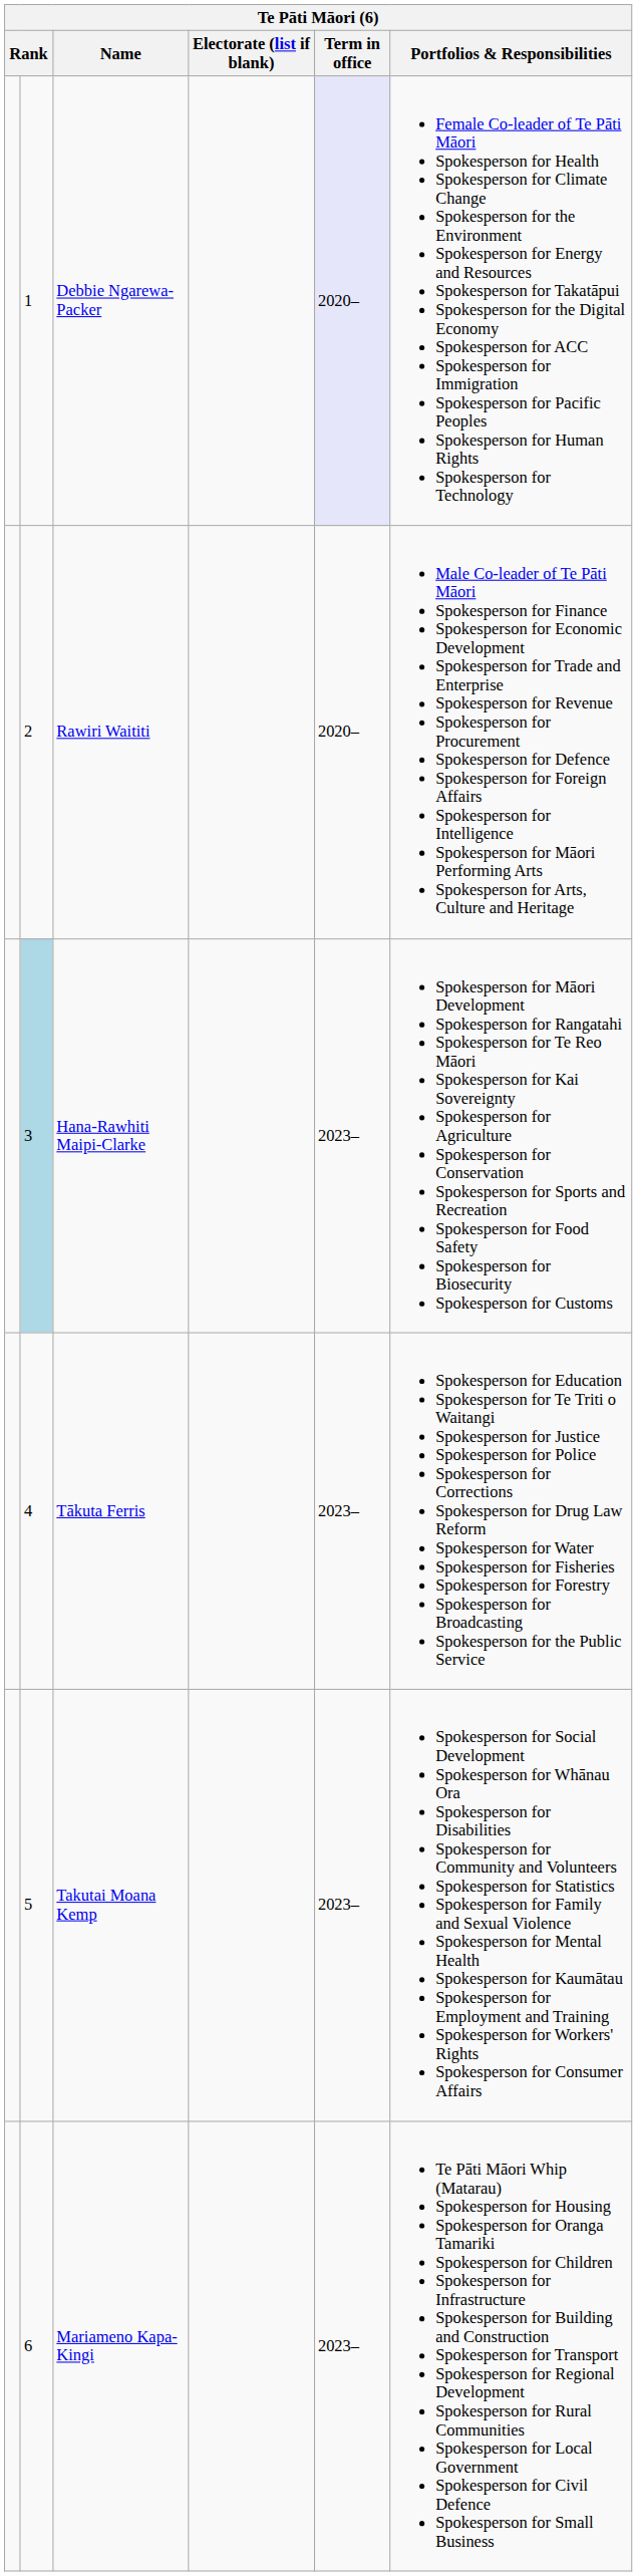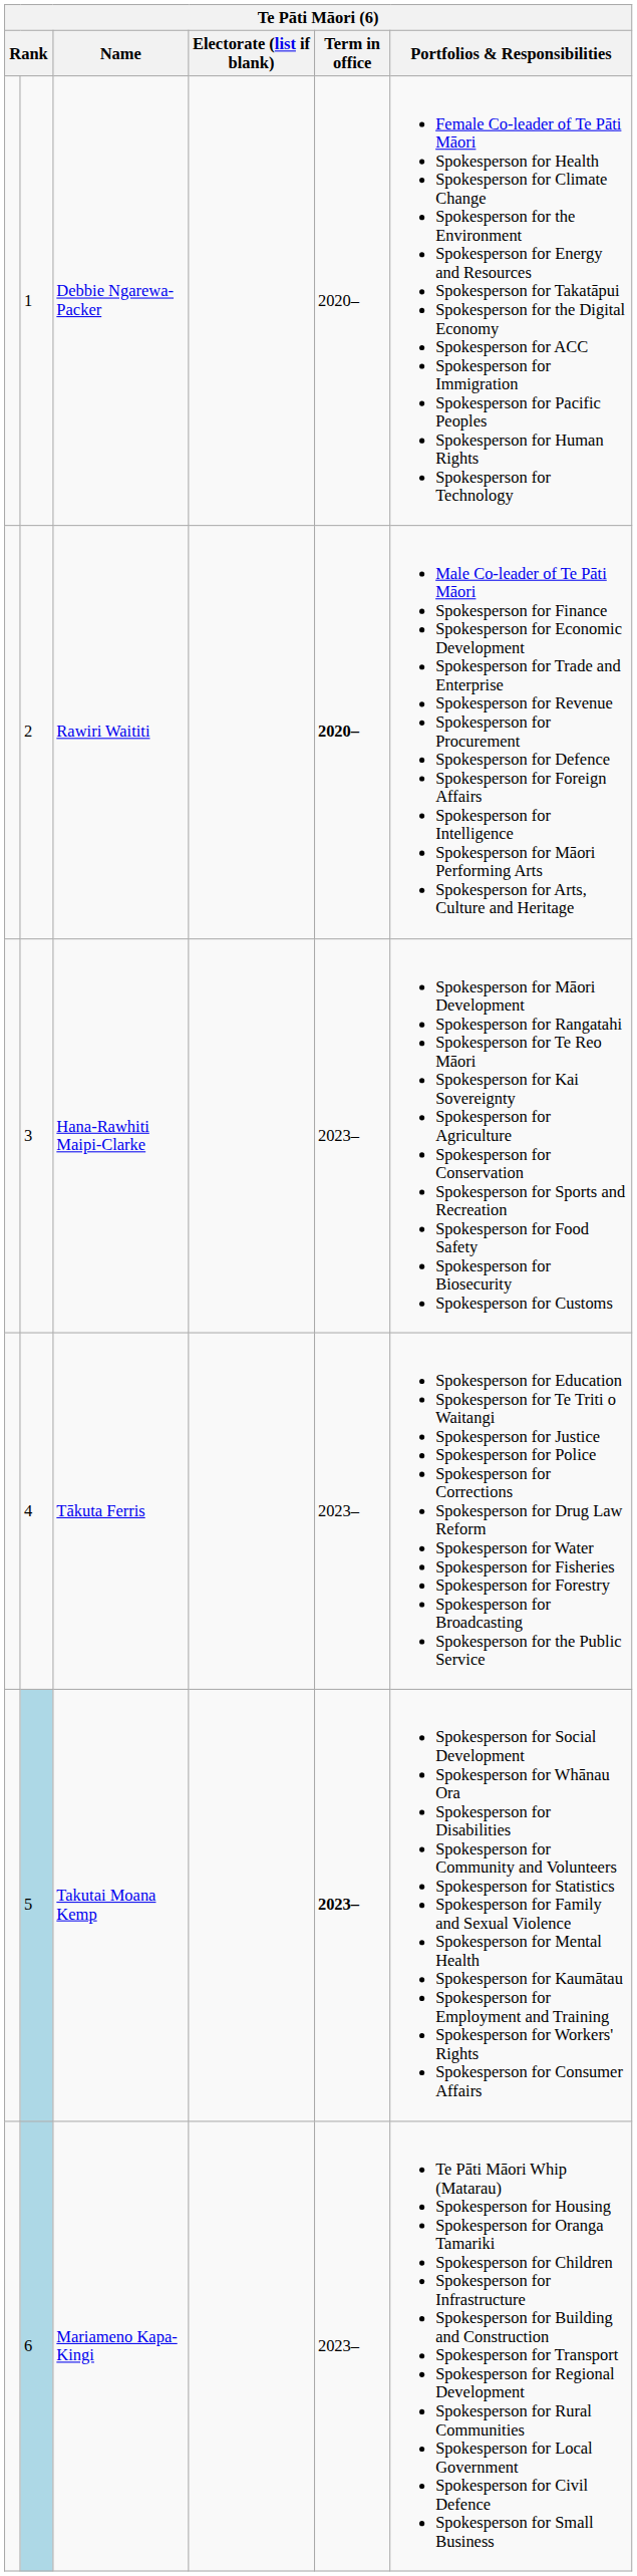Debbie Ngarewa-Packer | Term in office: lavender background -> no background
Rawiri Waititi | Term in office: normal -> bold
Hana-Rawhiti Maipi-Clarke | column 2: lightblue background -> no background
Takutai Moana Kemp | column 2: no background -> lightblue background
Takutai Moana Kemp | Term in office: normal -> bold
Mariameno Kapa-Kingi | column 2: no background -> lightblue background
